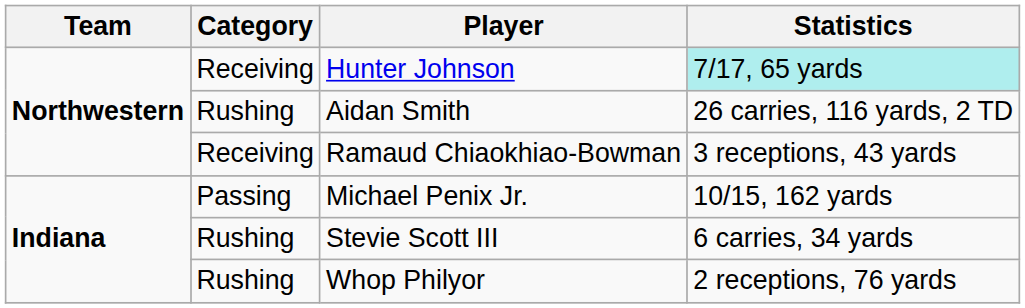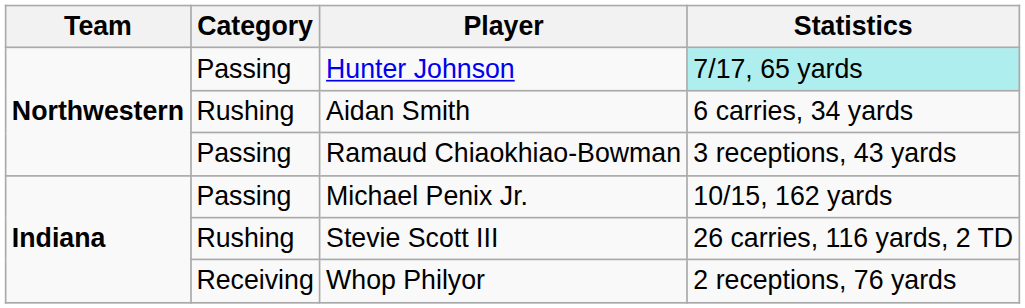Hunter Johnson | Category: Receiving -> Passing
Aidan Smith | Statistics: 26 carries, 116 yards, 2 TD -> 6 carries, 34 yards
Ramaud Chiaokhiao-Bowman | Category: Receiving -> Passing
Stevie Scott III | Statistics: 6 carries, 34 yards -> 26 carries, 116 yards, 2 TD
Whop Philyor | Category: Rushing -> Receiving
